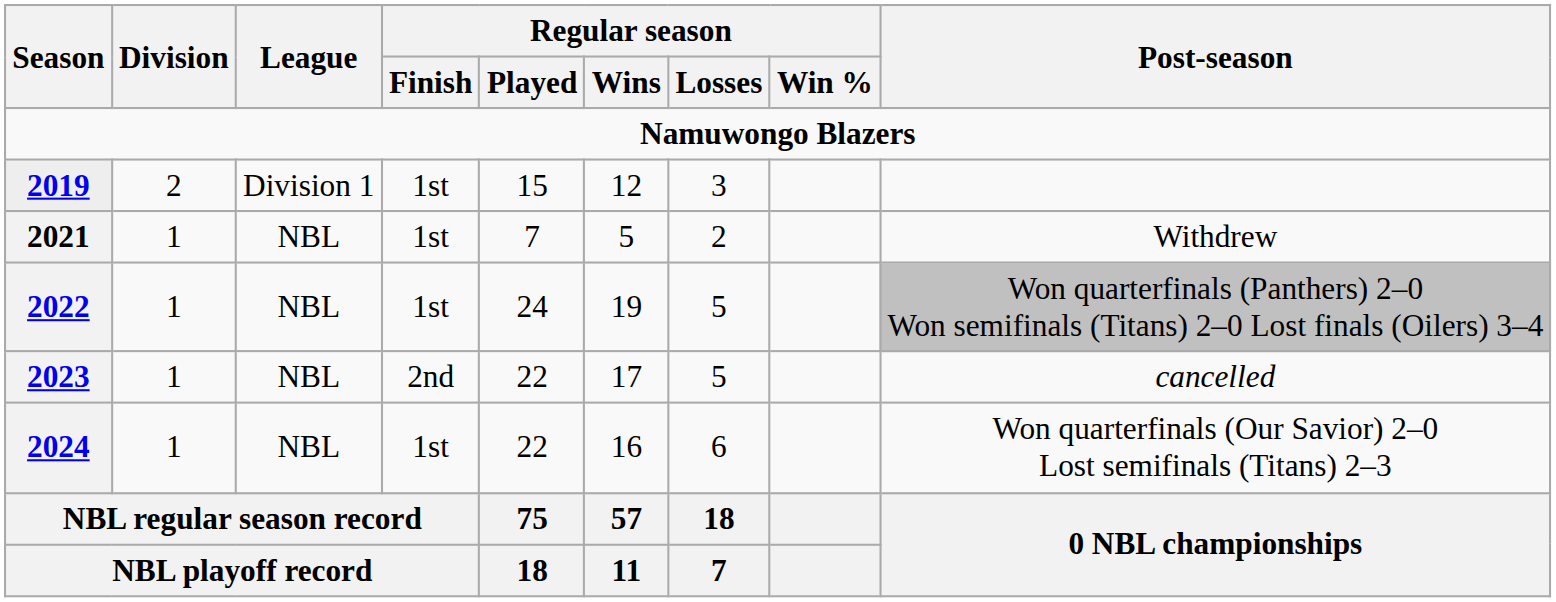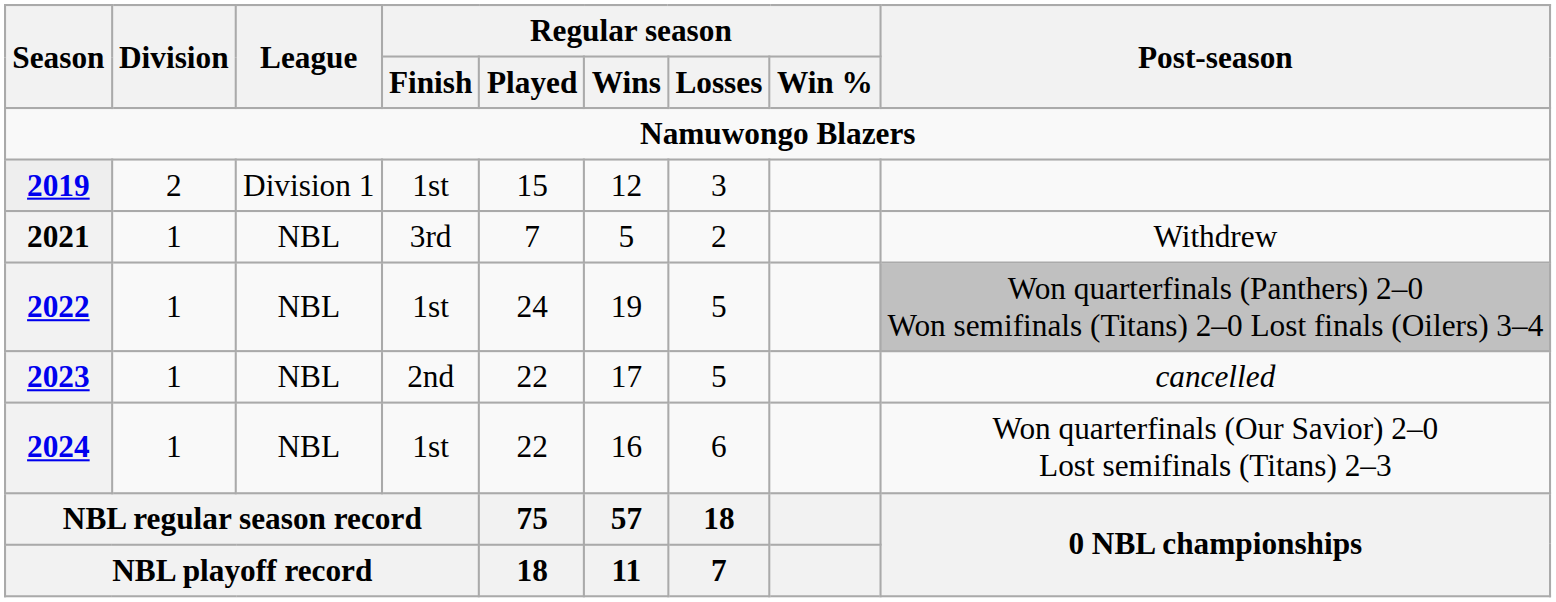2021 | Regular season / Finish: 1st -> 3rd
